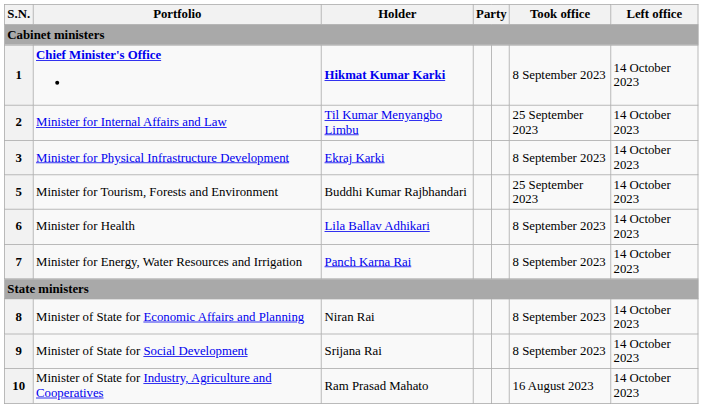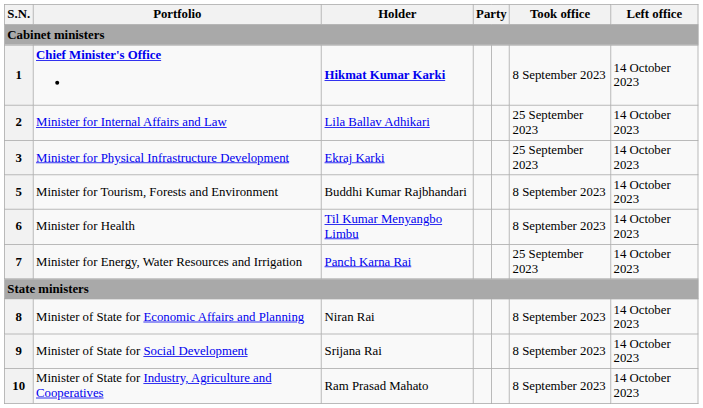Minister for Internal Affairs and Law | Holder: Til Kumar Menyangbo Limbu -> Lila Ballav Adhikari
Minister for Physical Infrastructure Development | Took office: 8 September 2023 -> 25 September 2023
Minister for Tourism, Forests and Environment | Took office: 25 September 2023 -> 8 September 2023
Minister for Health | Holder: Lila Ballav Adhikari -> Til Kumar Menyangbo Limbu
Minister for Energy, Water Resources and Irrigation | Took office: 8 September 2023 -> 25 September 2023
Minister of State for Industry, Agriculture and Cooperatives | Took office: 16 August 2023 -> 8 September 2023
